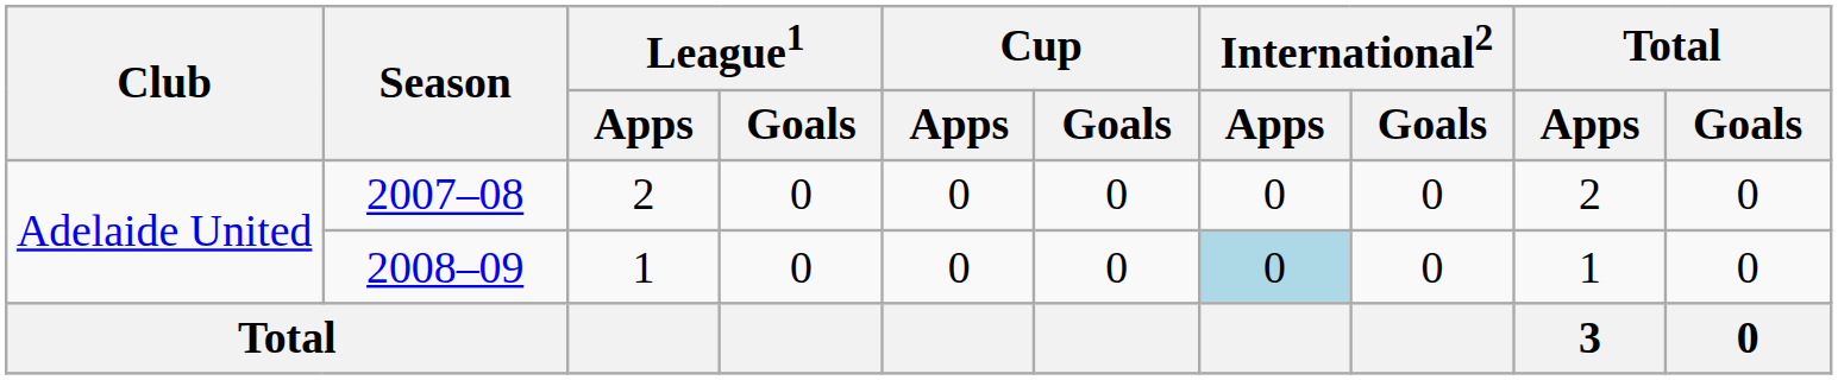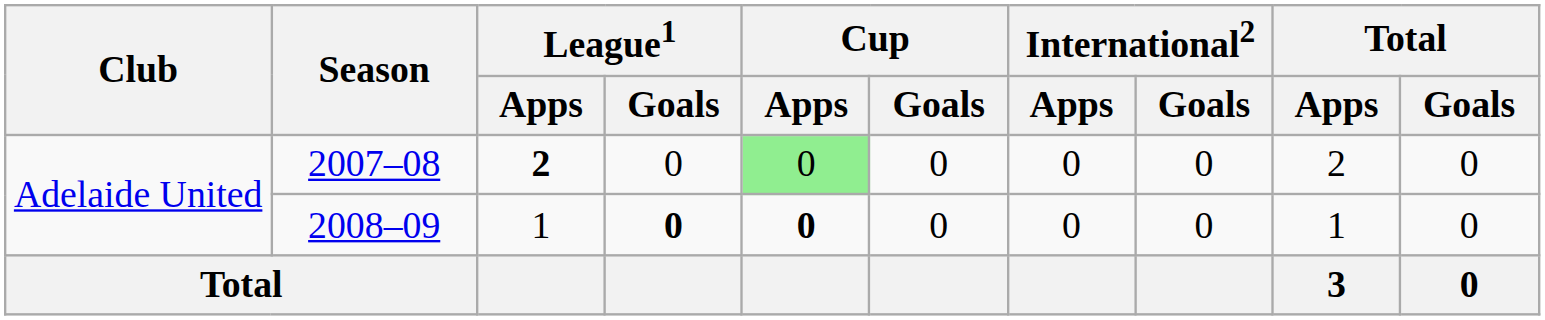2007–08 | League1 / Apps: normal -> bold
2007–08 | Cup / Apps: no background -> lightgreen background
2008–09 | League1 / Goals: normal -> bold
2008–09 | Cup / Apps: normal -> bold
2008–09 | International2 / Apps: lightblue background -> no background
